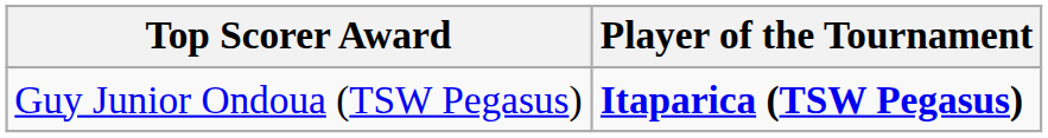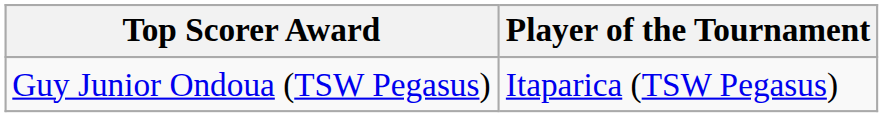Guy Junior Ondoua (TSW Pegasus) | Player of the Tournament: bold -> normal
